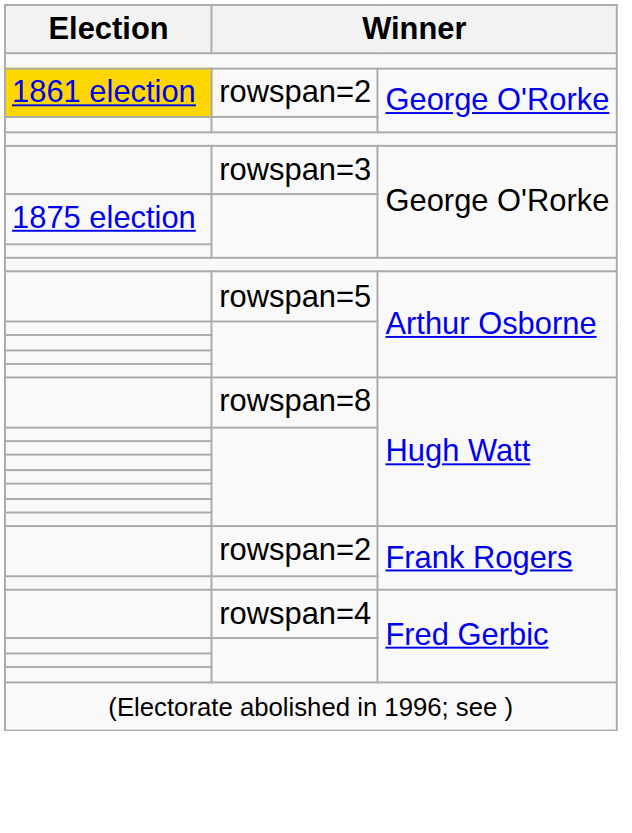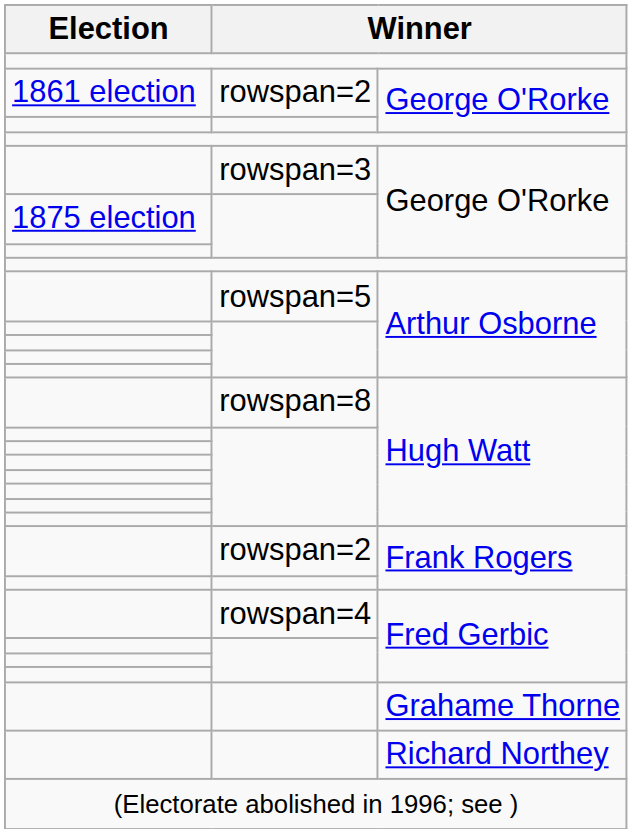rowspan=2 / George O'Rorke | Election: gold background -> no background
+ row: Grahame Thorne
+ row: Richard Northey
